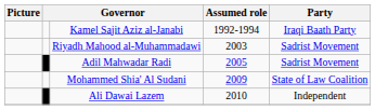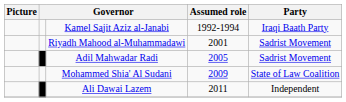Riyadh Mahood al-Muhammadawi | Assumed role: 2003 -> 2001
Ali Dawai Lazem | Assumed role: 2010 -> 2011
